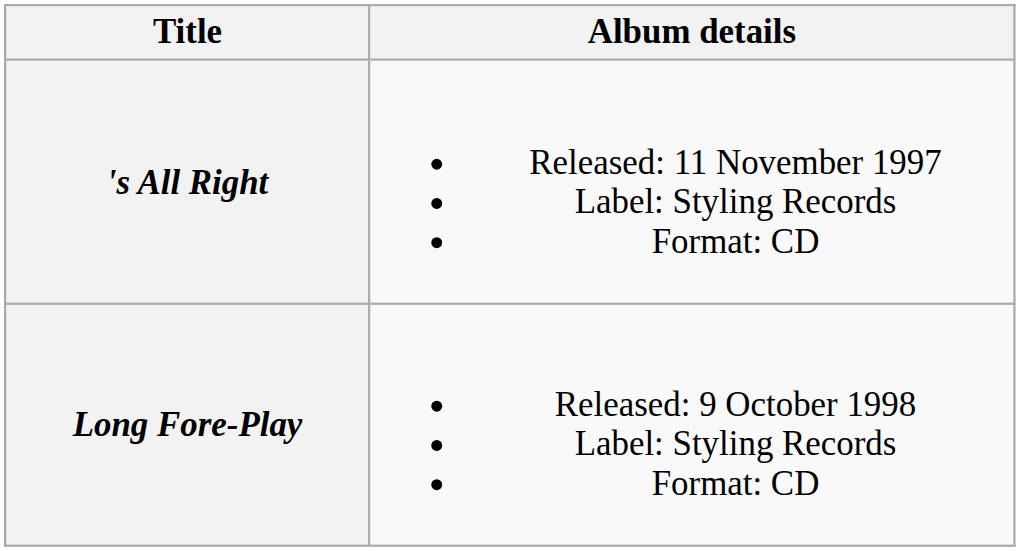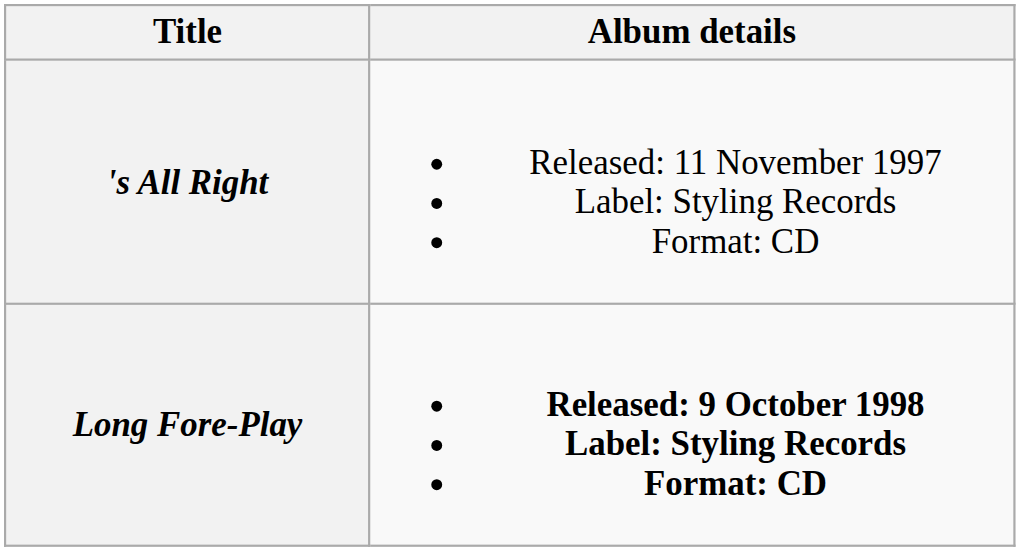Long Fore-Play | Album details: normal -> bold
